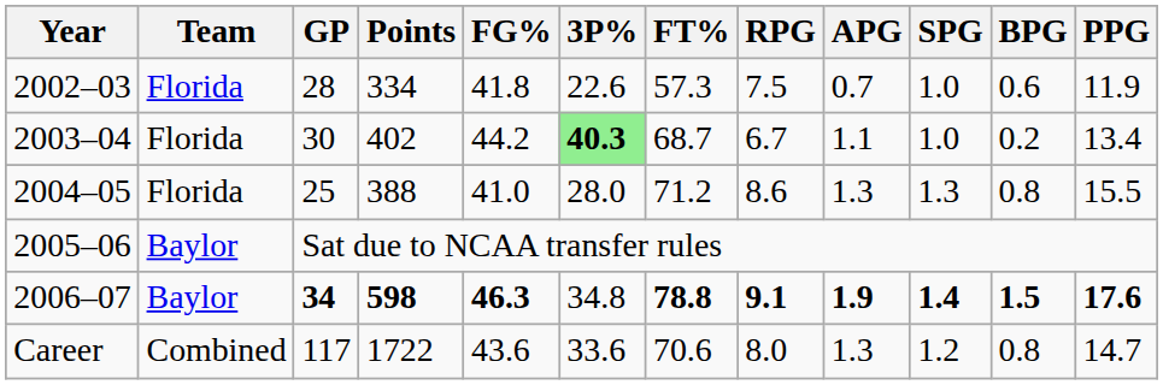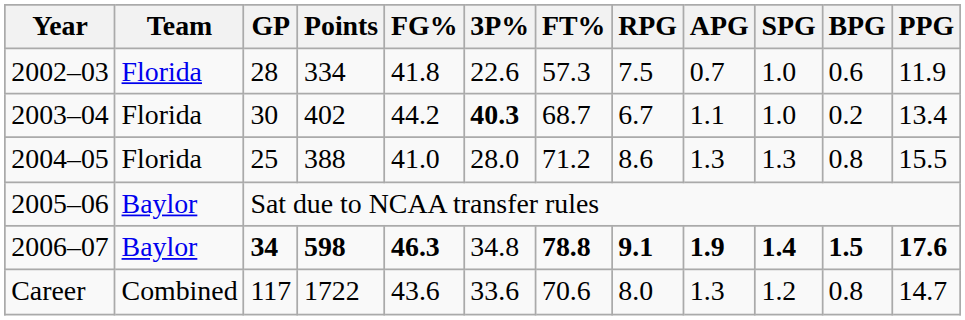2003–04 | 3P%: lightgreen background -> no background
